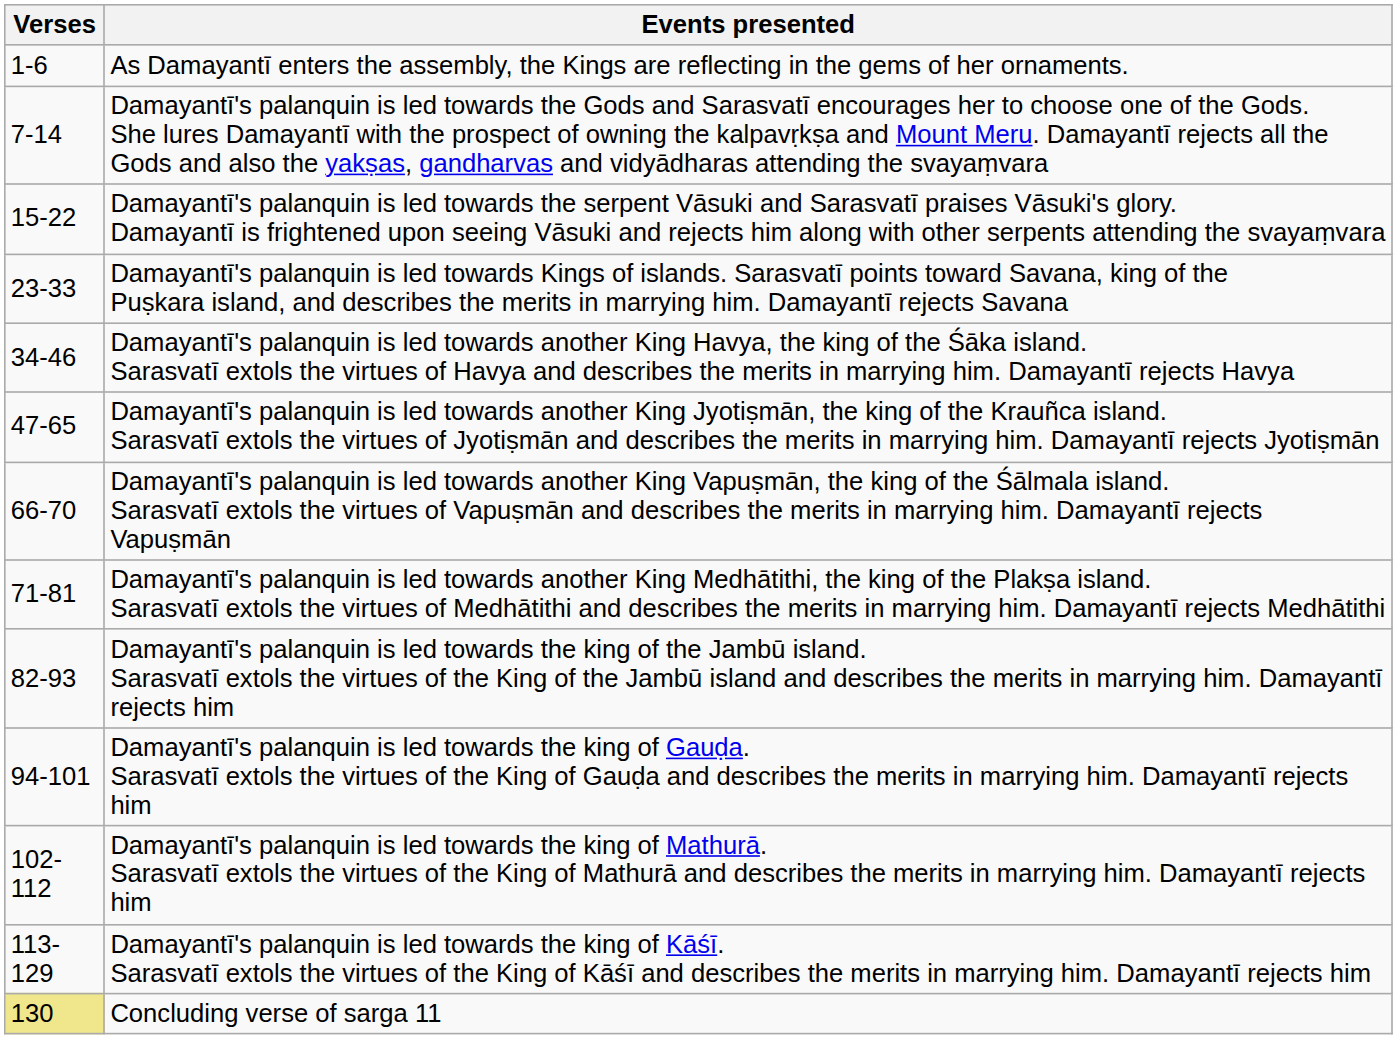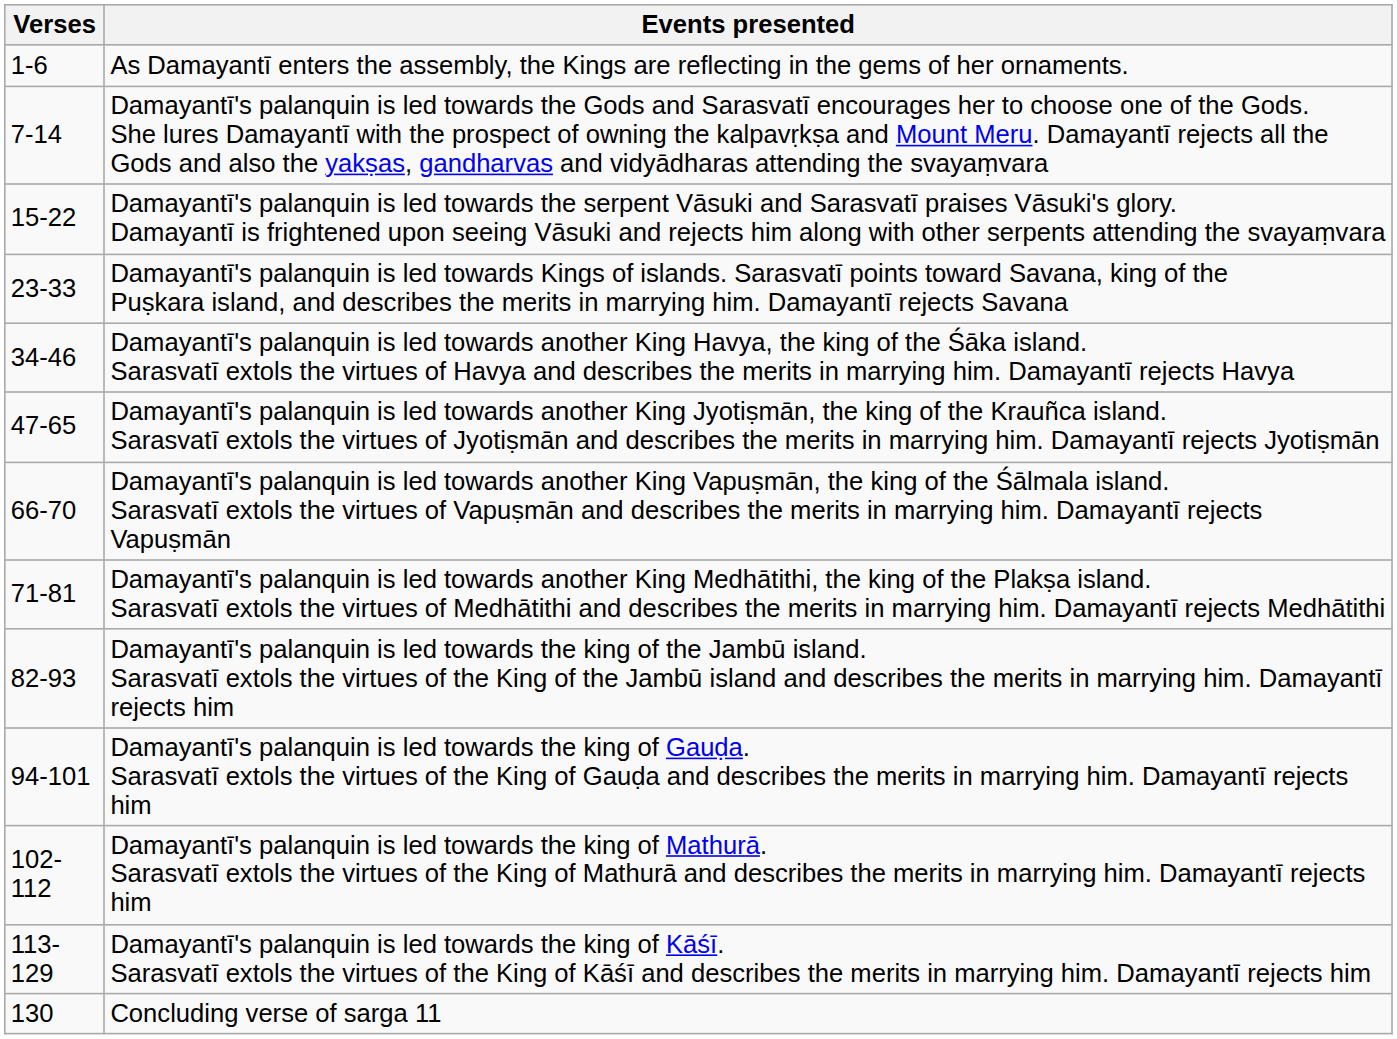Concluding verse of sarga 11 | Verses: khaki background -> no background
